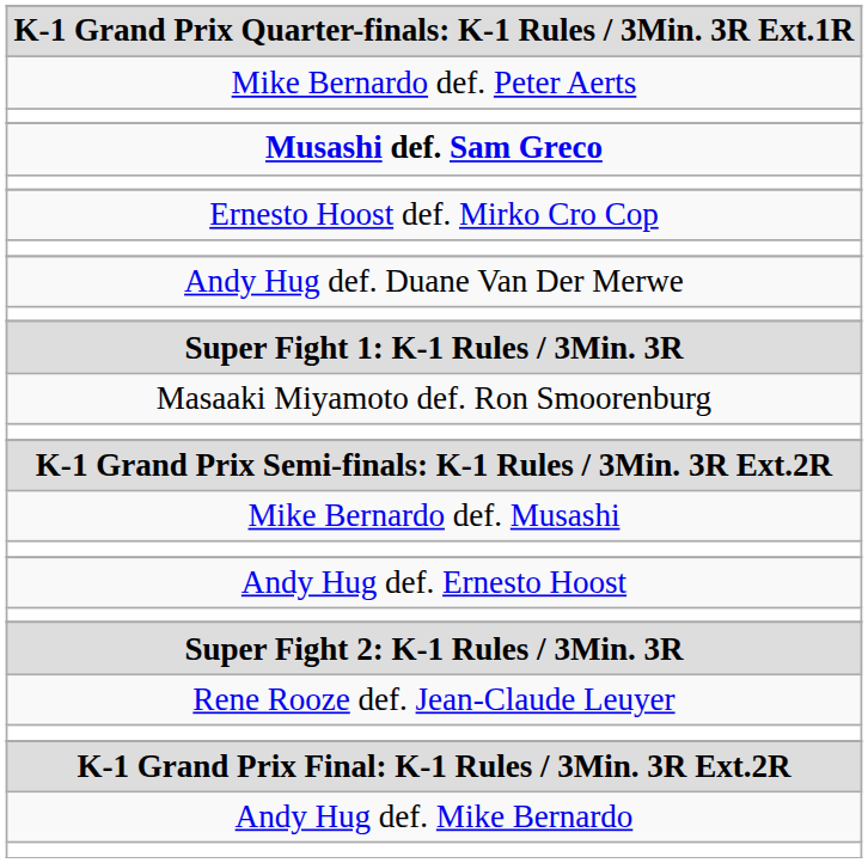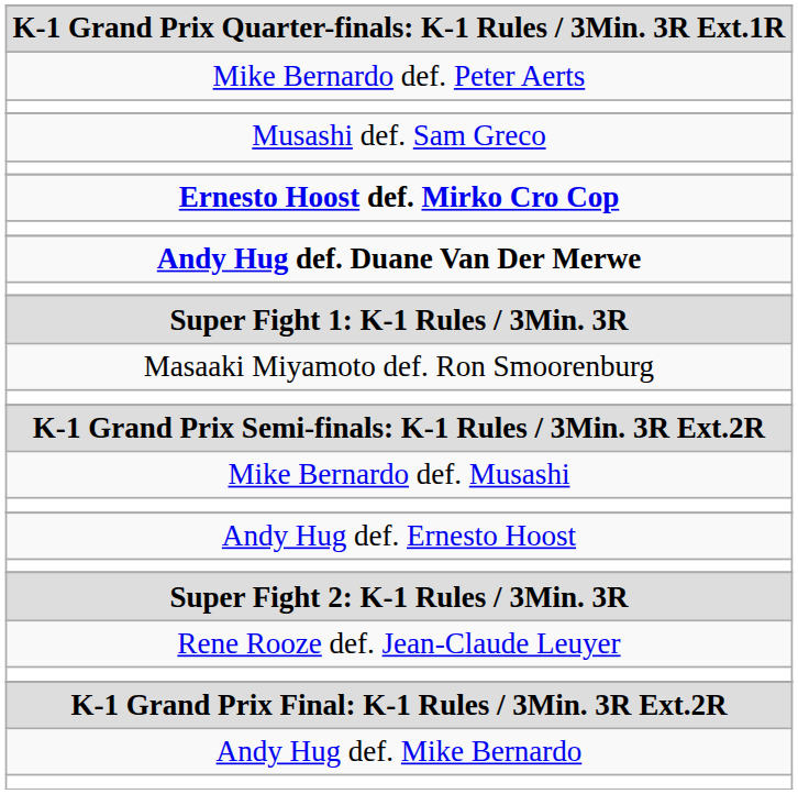Musashi def. Sam Greco | column 1: bold -> normal
Ernesto Hoost def. Mirko Cro Cop | column 1: normal -> bold
Andy Hug def. Duane Van Der Merwe | column 1: normal -> bold
